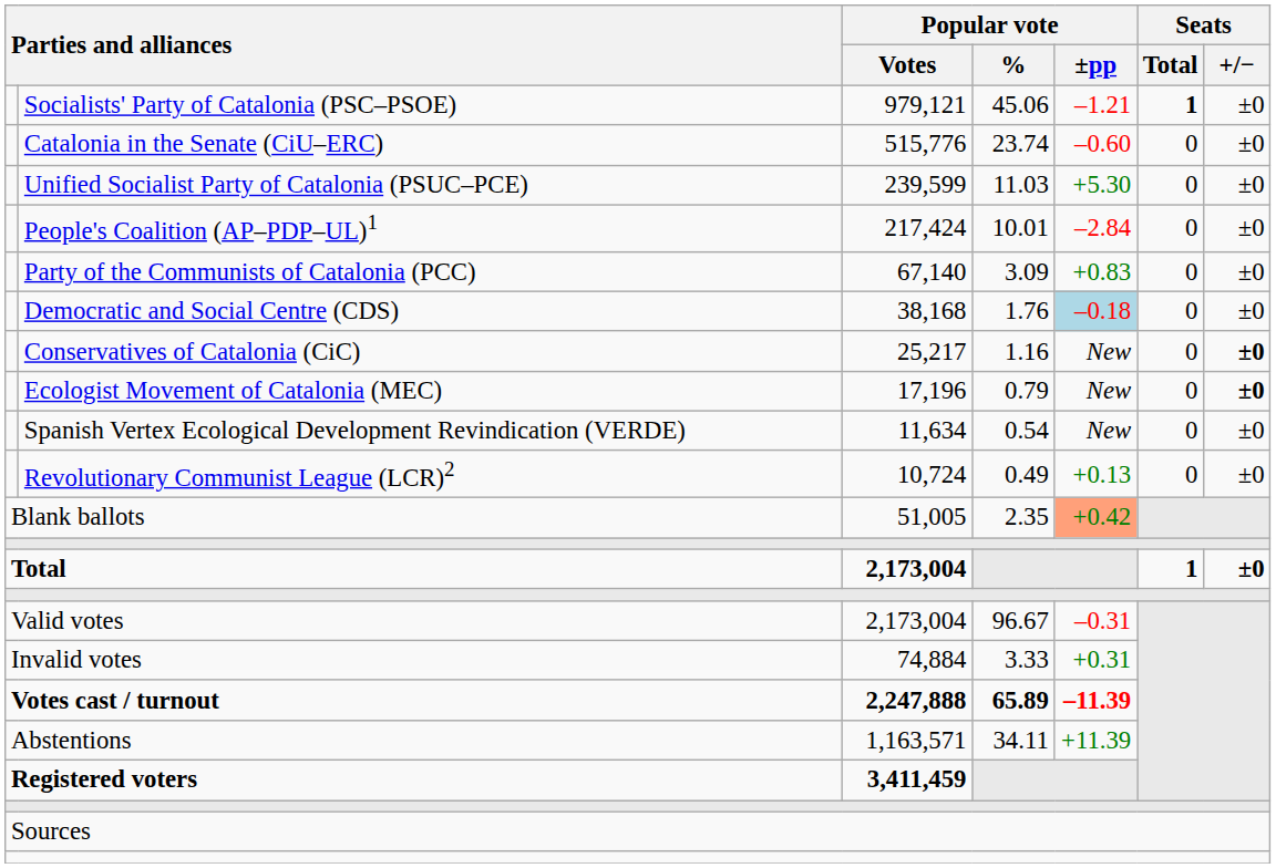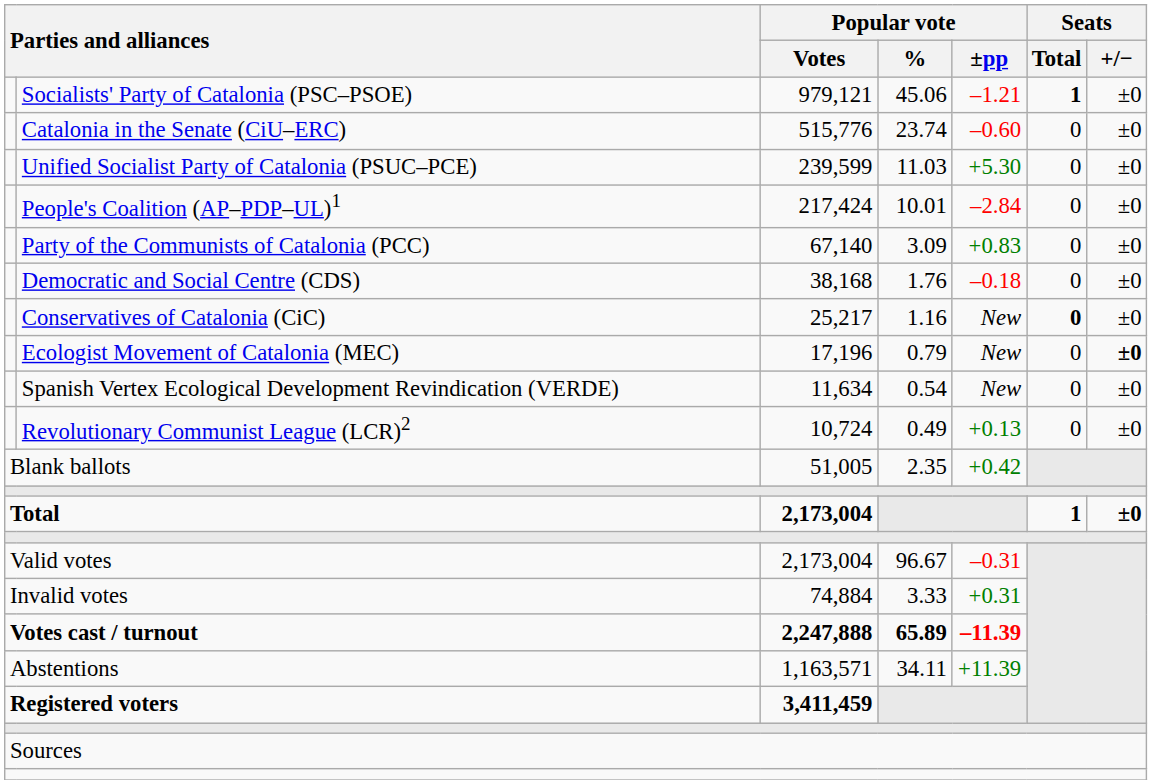Democratic and Social Centre (CDS) | Popular vote / ±pp: lightblue background -> no background
Conservatives of Catalonia (CiC) | Seats / Total: normal -> bold
Conservatives of Catalonia (CiC) | Seats / +/−: bold -> normal
Blank ballots | Popular vote / ±pp: lightsalmon background -> no background
